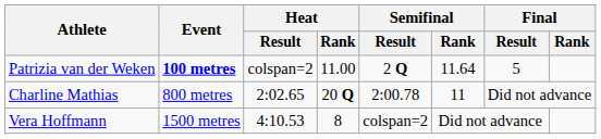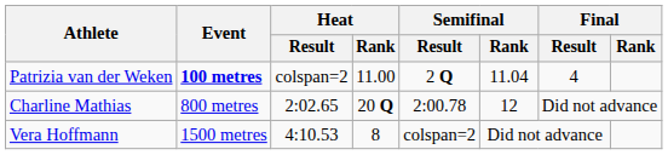Patrizia van der Weken | Semifinal / Rank: 11.64 -> 11.04
Patrizia van der Weken | Final / Result: 5 -> 4
Charline Mathias | Semifinal / Rank: 11 -> 12
